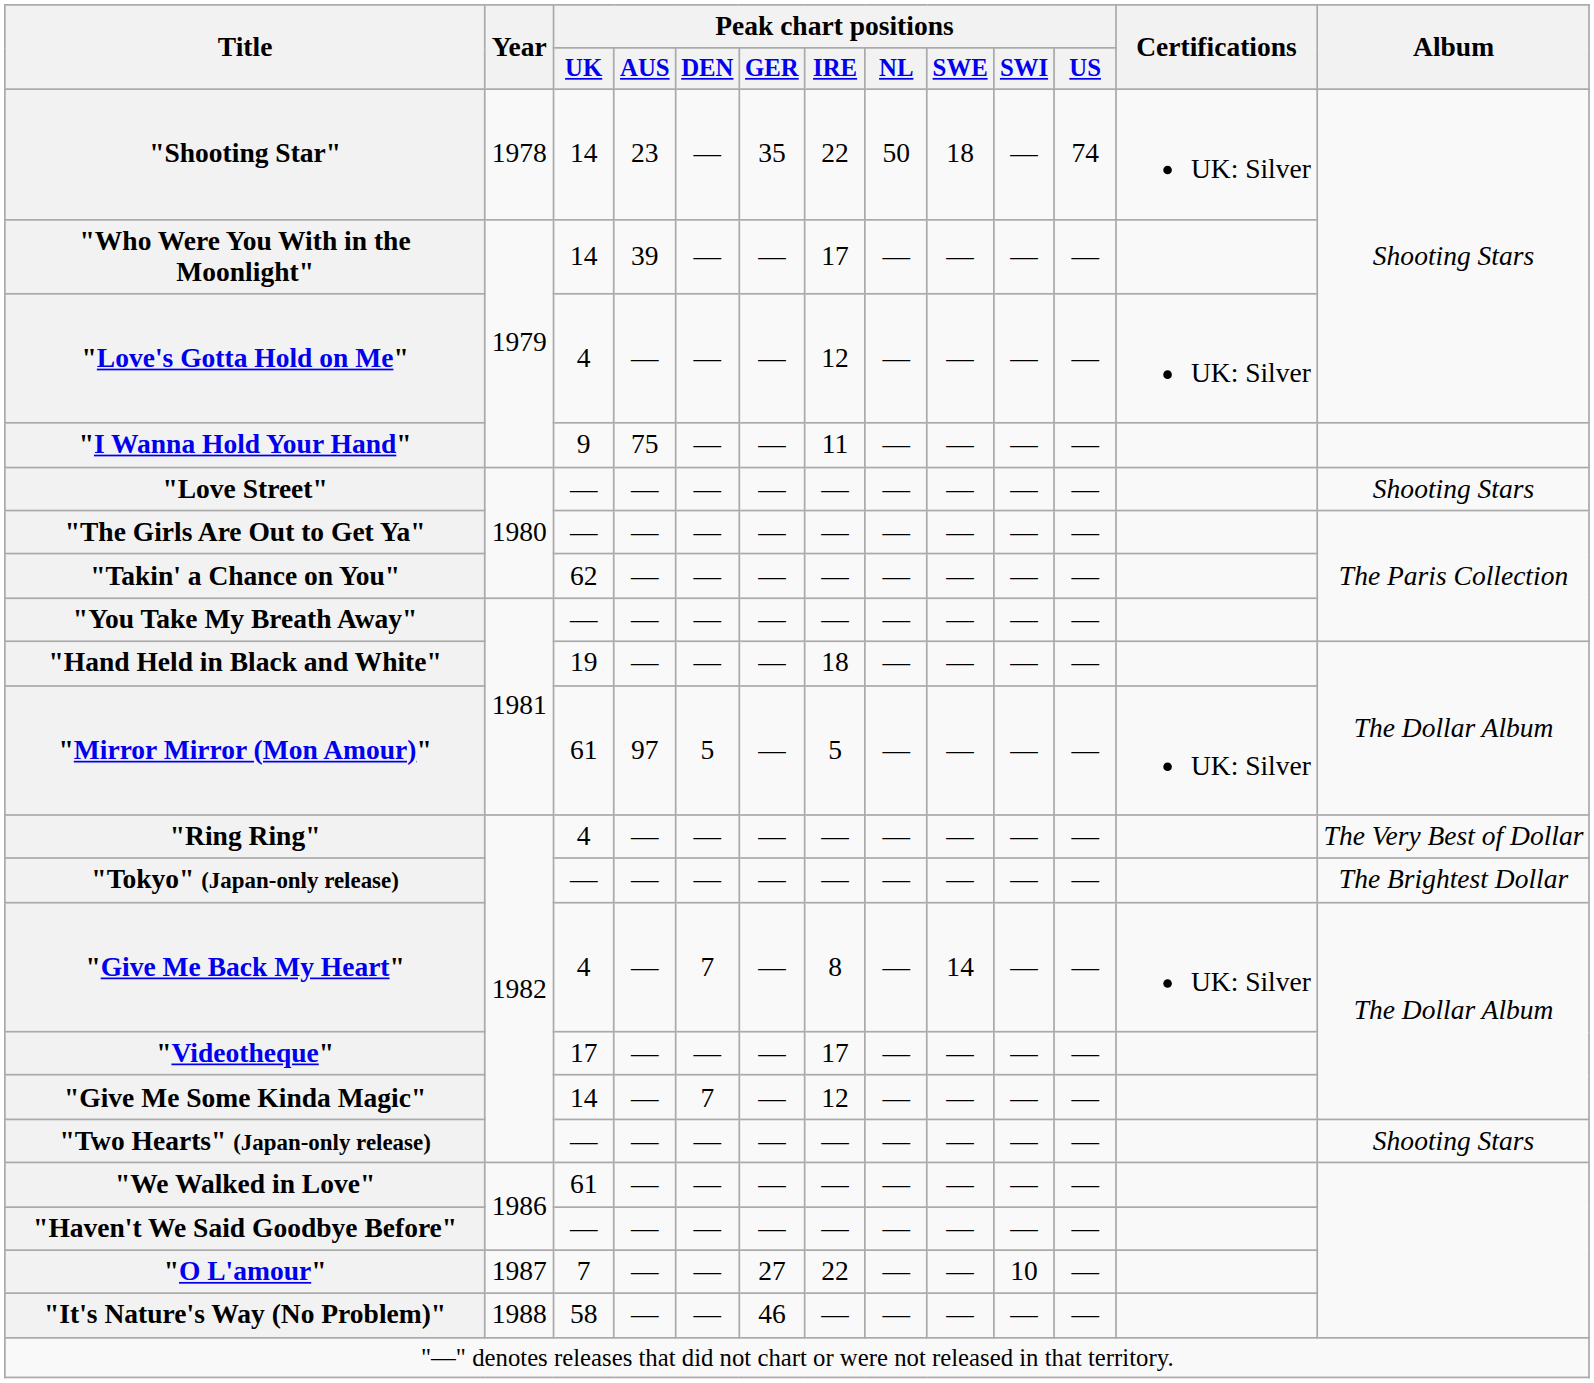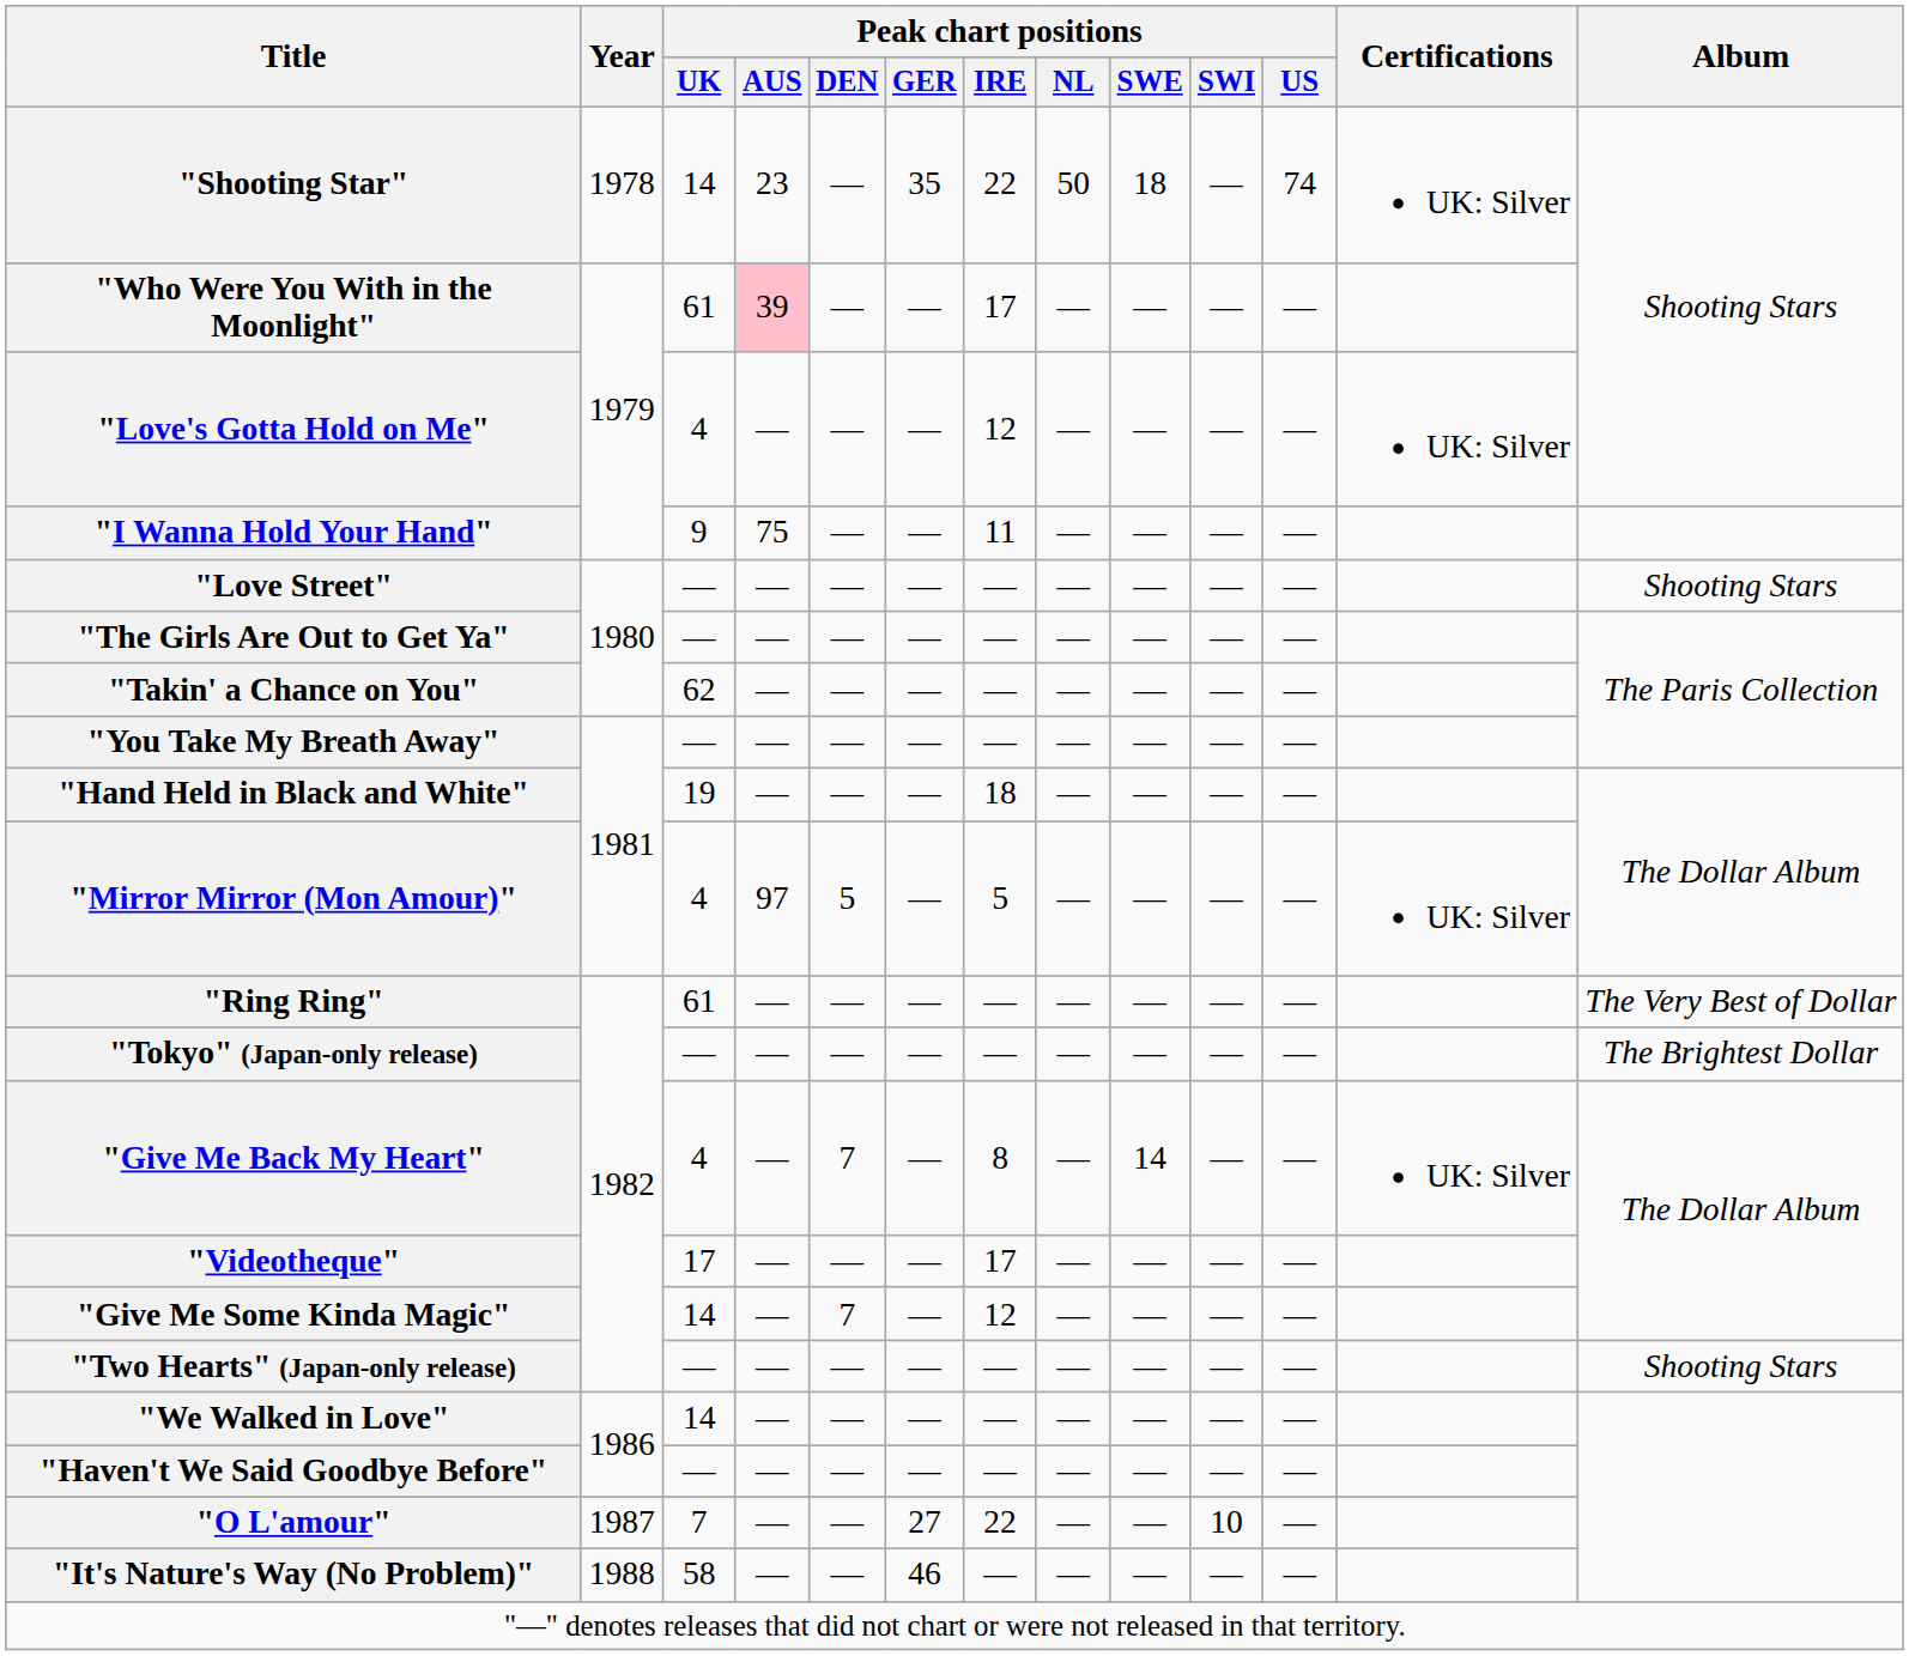"Who Were You With in the Moonlight" | Peak chart positions / UK: 14 -> 61
"Who Were You With in the Moonlight" | Peak chart positions / AUS: no background -> pink background
"Mirror Mirror (Mon Amour)" | Peak chart positions / UK: 61 -> 4
"Ring Ring" | Peak chart positions / UK: 4 -> 61
"We Walked in Love" | Peak chart positions / UK: 61 -> 14
